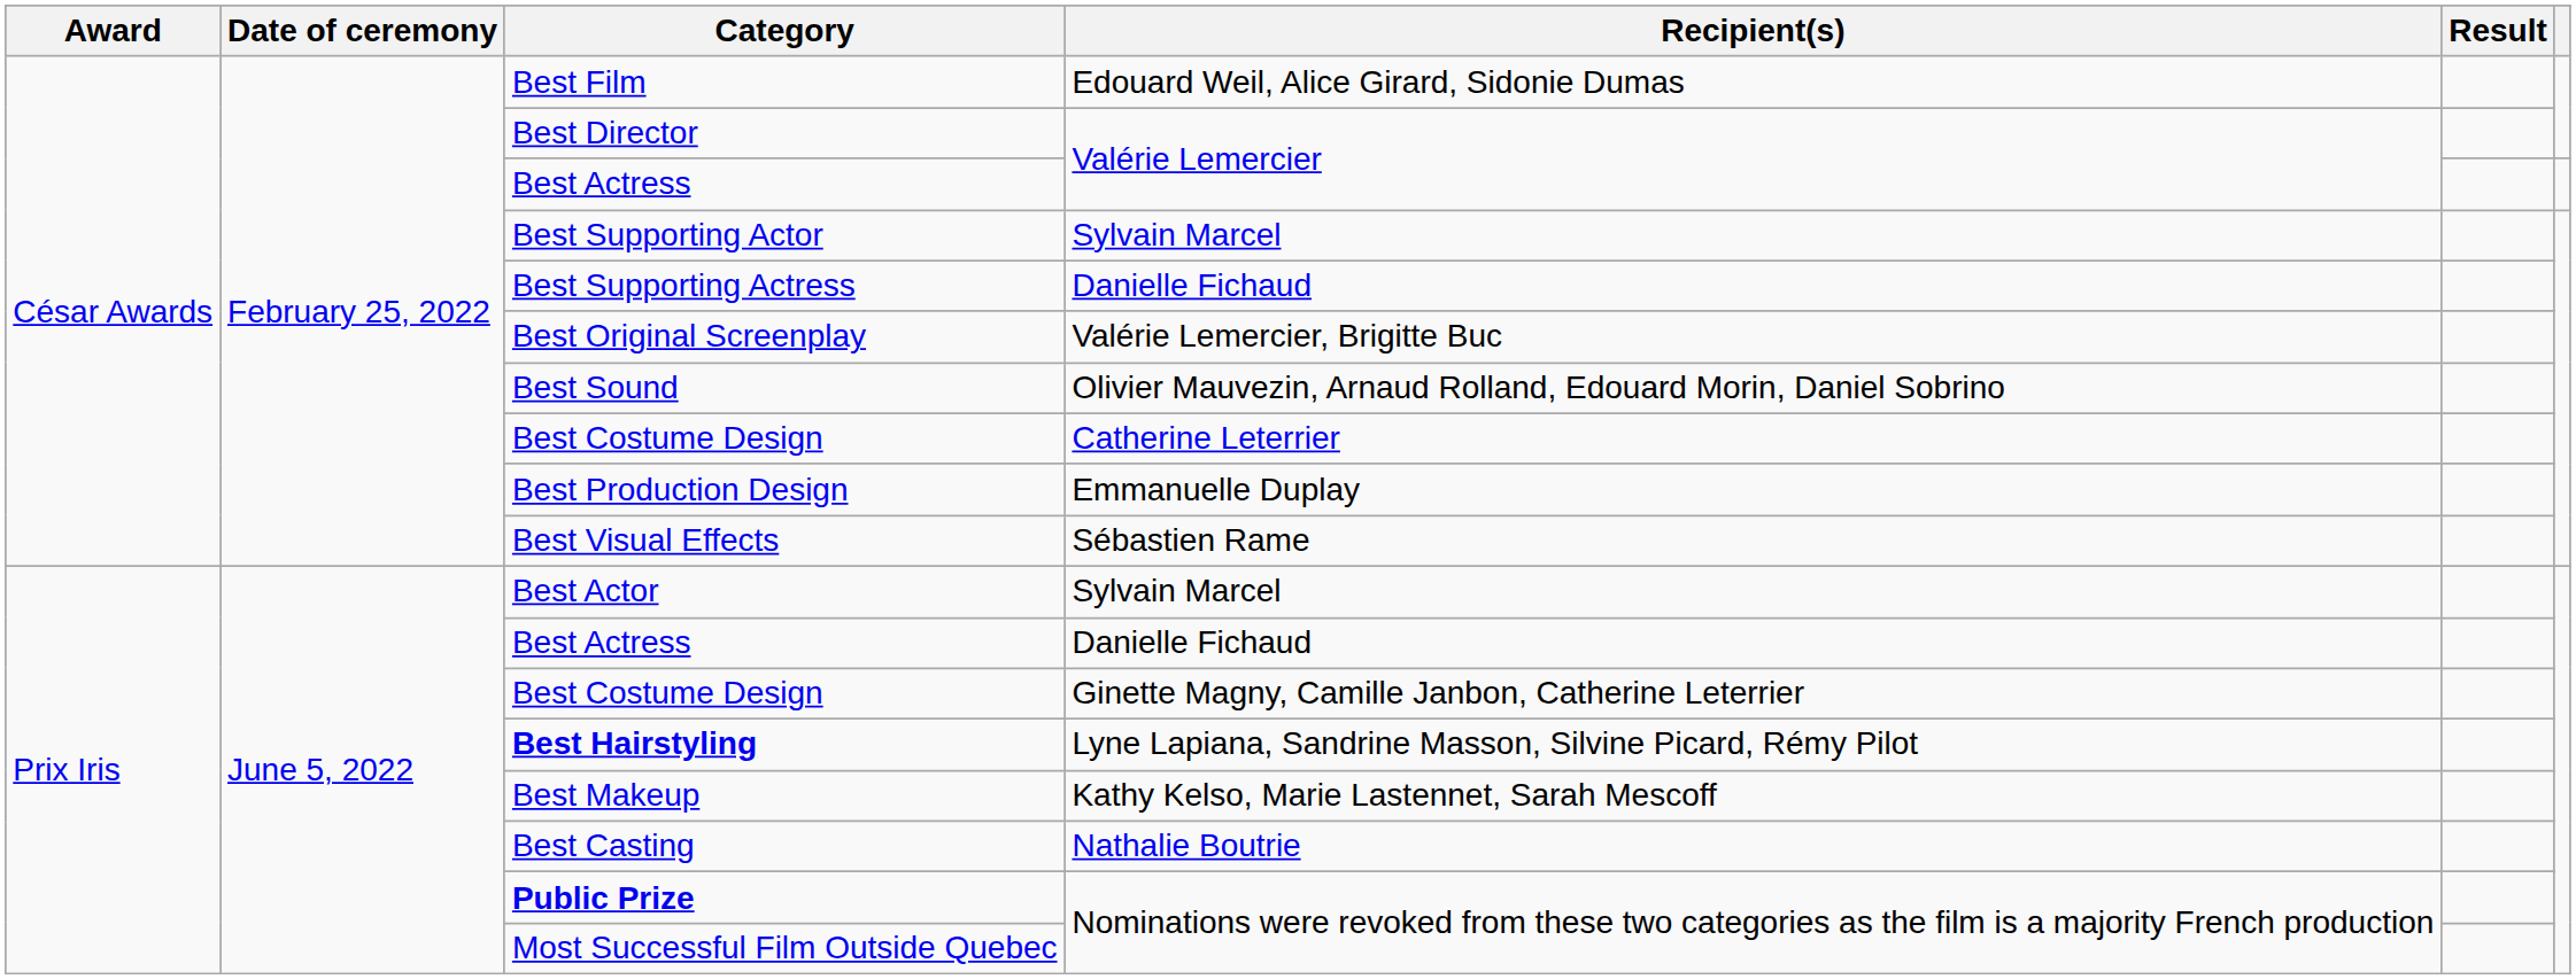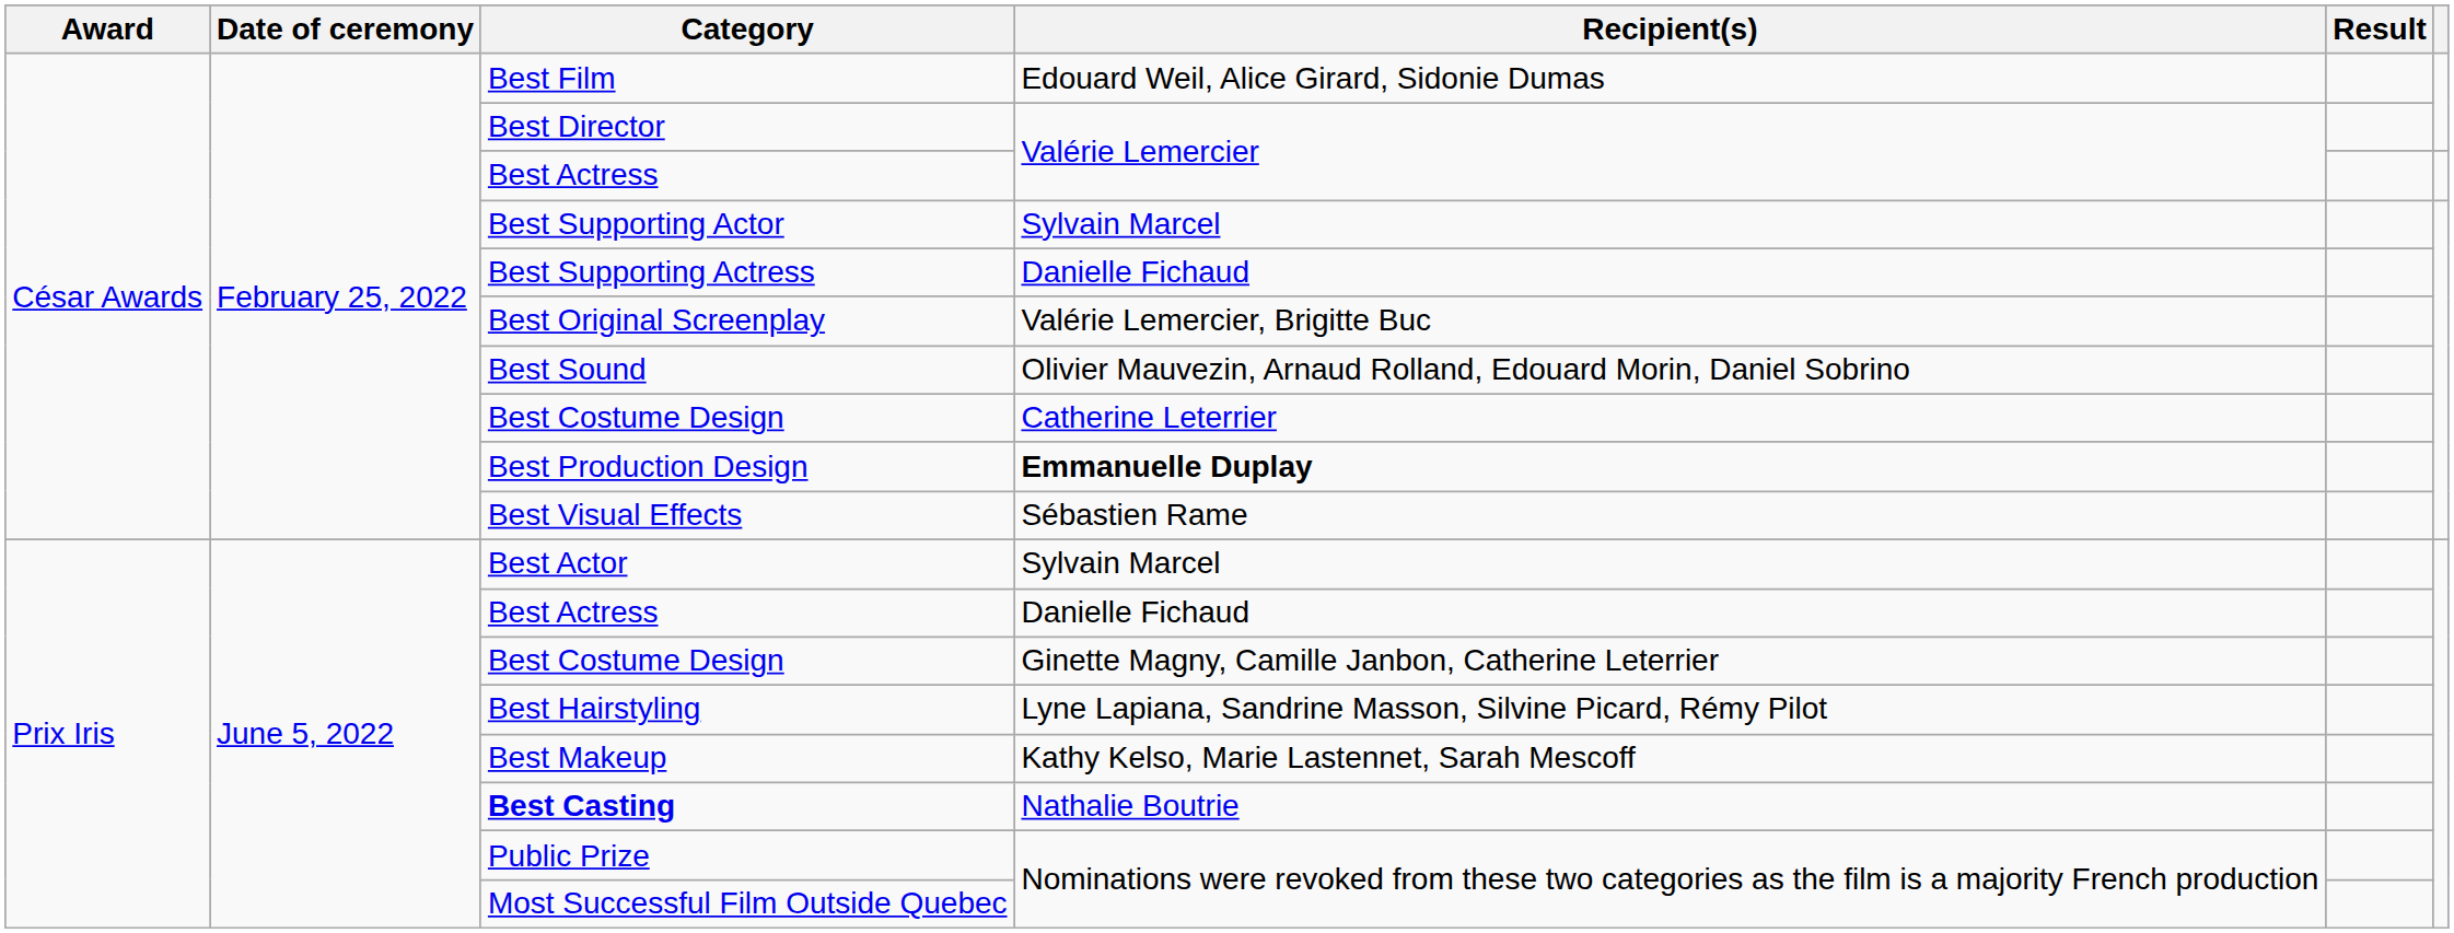Best Production Design | Recipient(s): normal -> bold
Best Hairstyling | Category: bold -> normal
Best Casting | Category: normal -> bold
Public Prize | Category: bold -> normal
